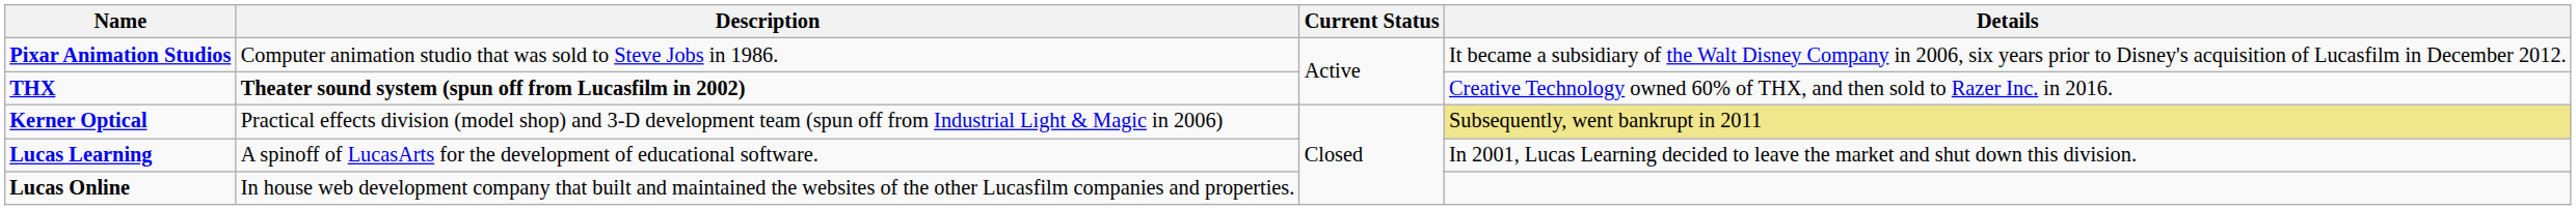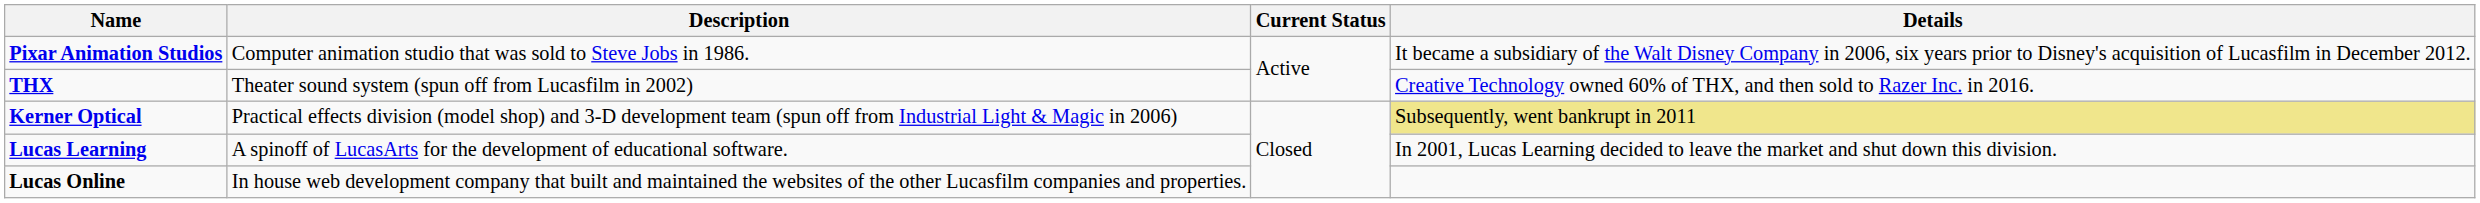THX | Description: bold -> normal
